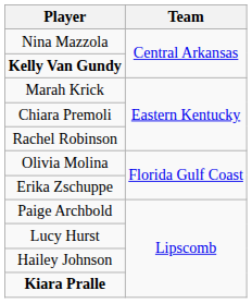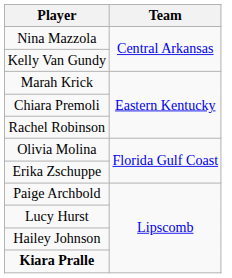Kelly Van Gundy | Player: bold -> normal
